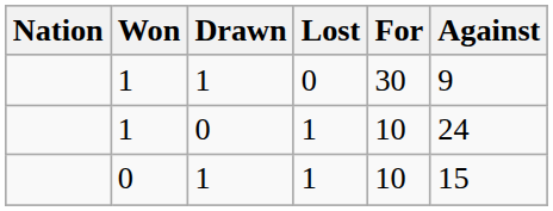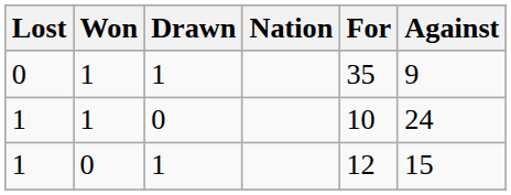columns swapped: Nation <-> Lost
row 2 | For: 30 -> 35
row 4 | For: 10 -> 12
